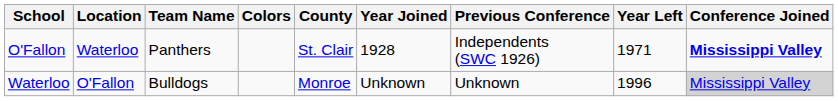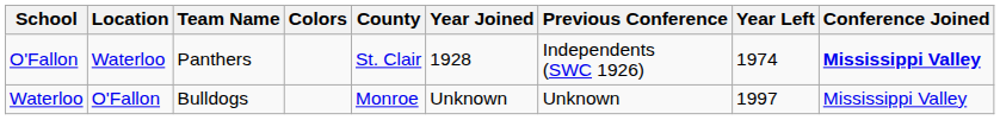row 2 | Year Left: 1971 -> 1974
row 3 | Year Left: 1996 -> 1997
row 3 | Conference Joined: lightgrey background -> no background
